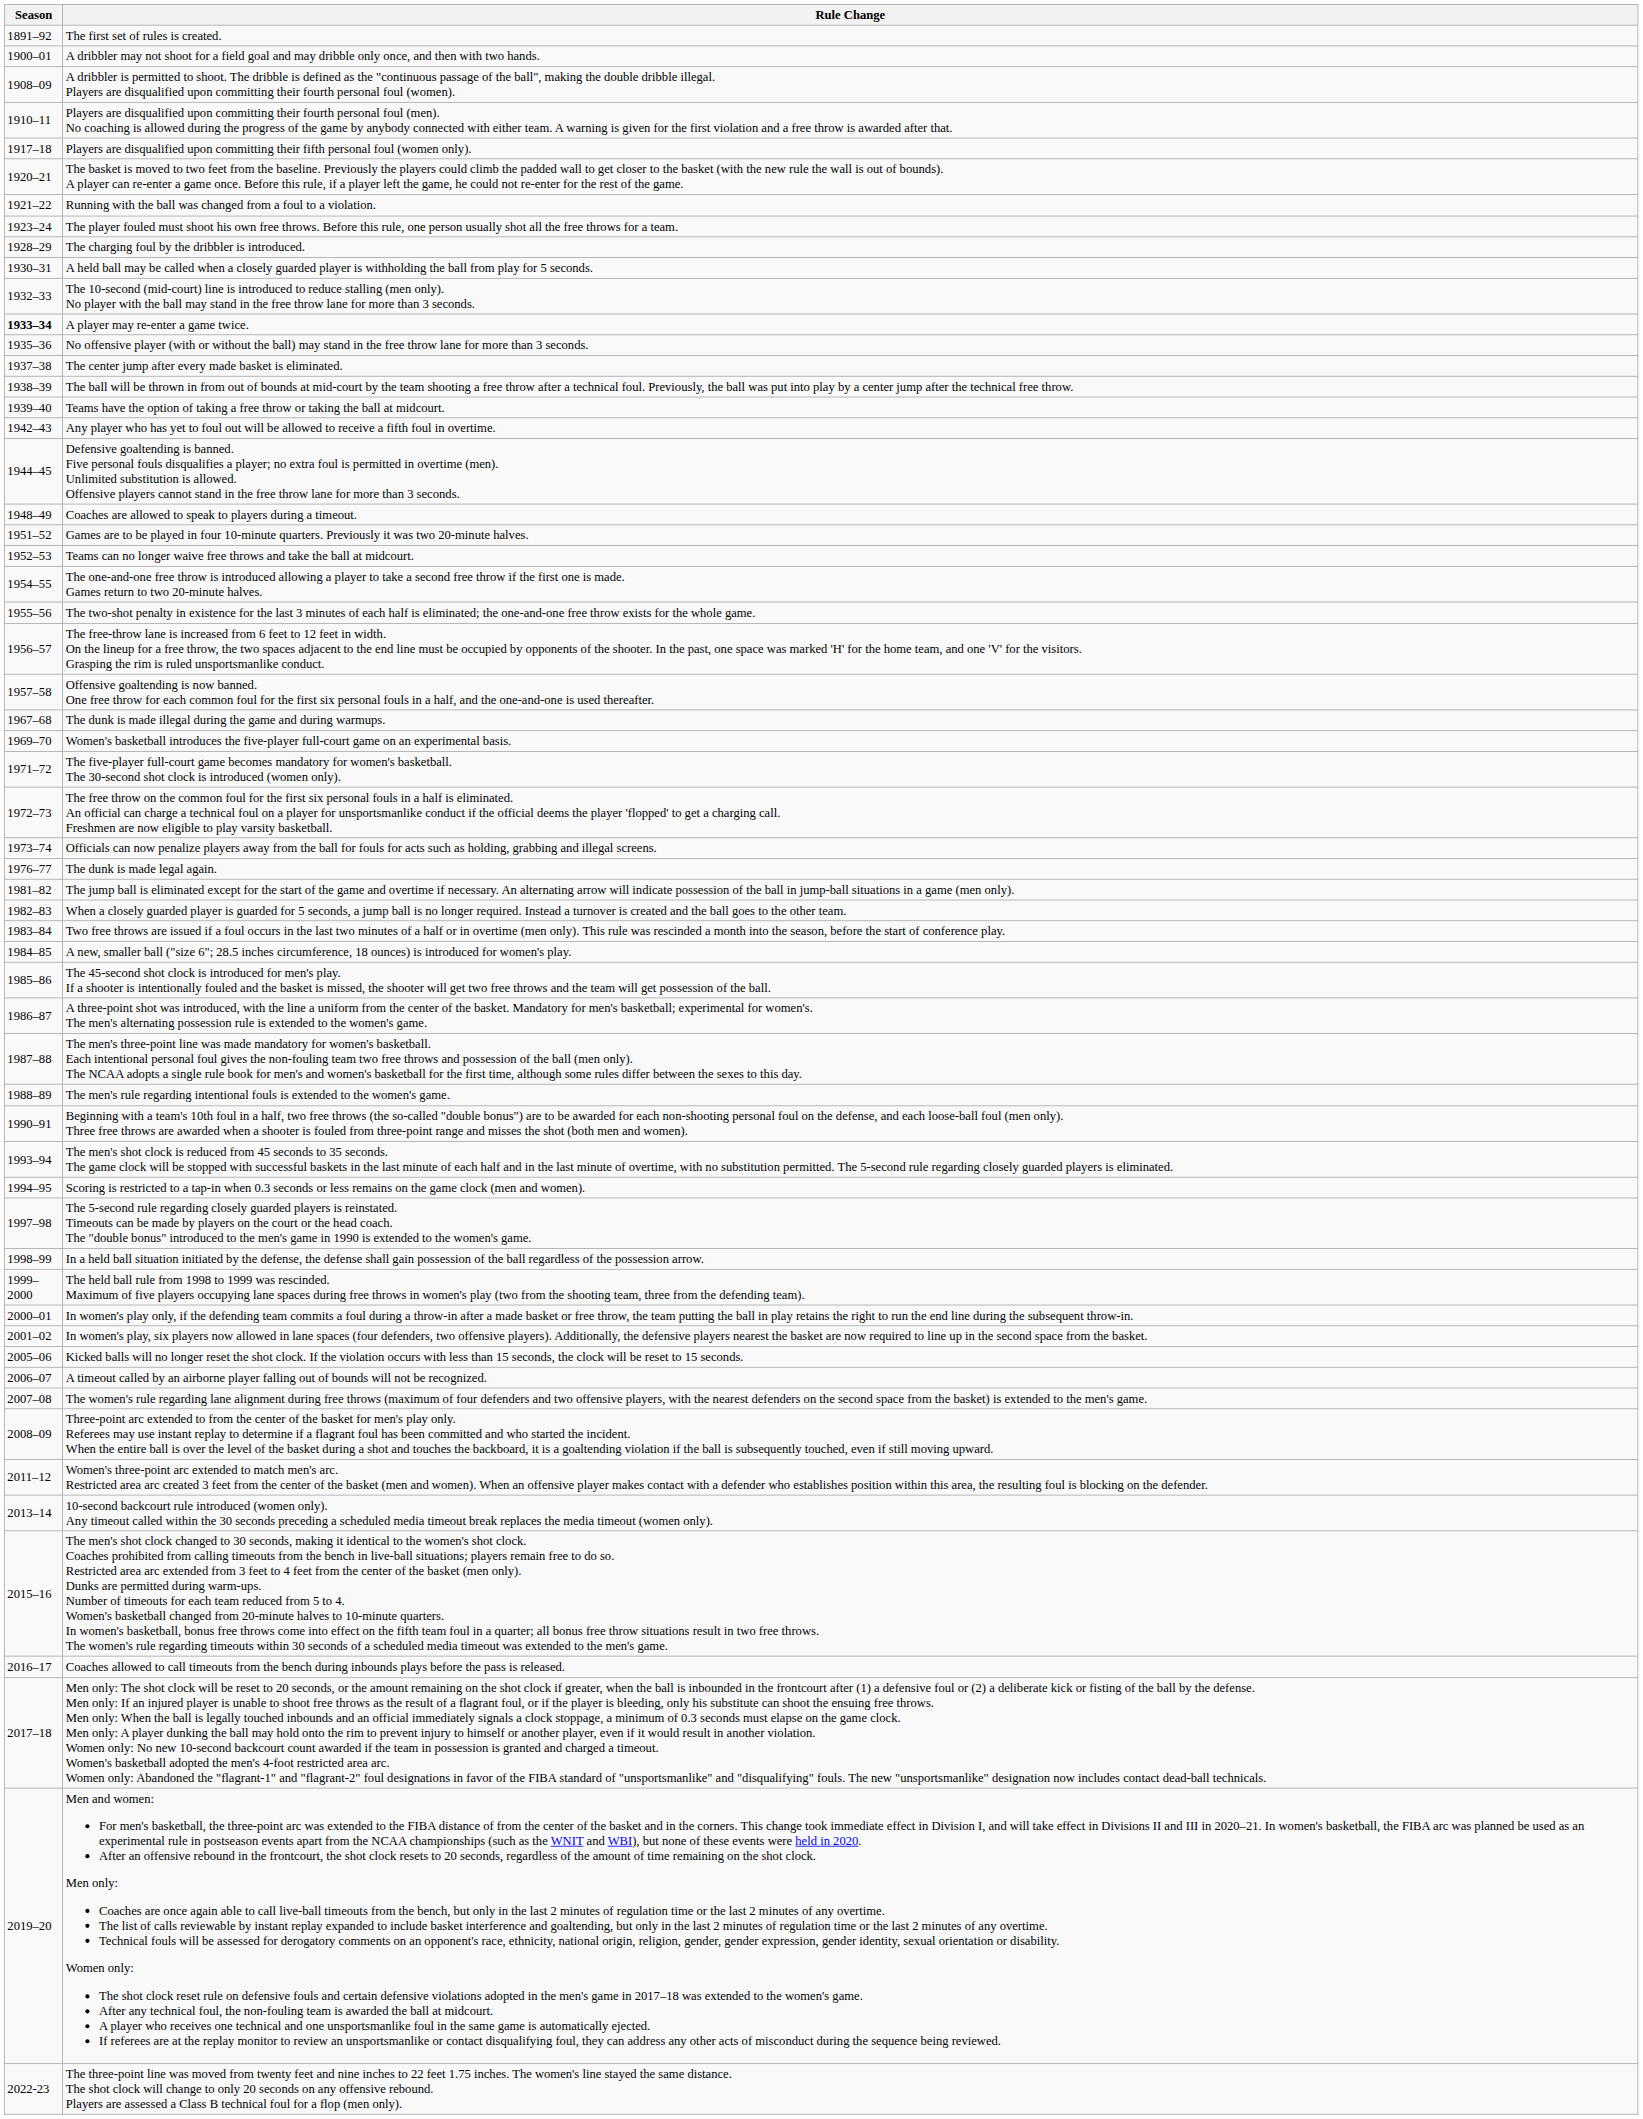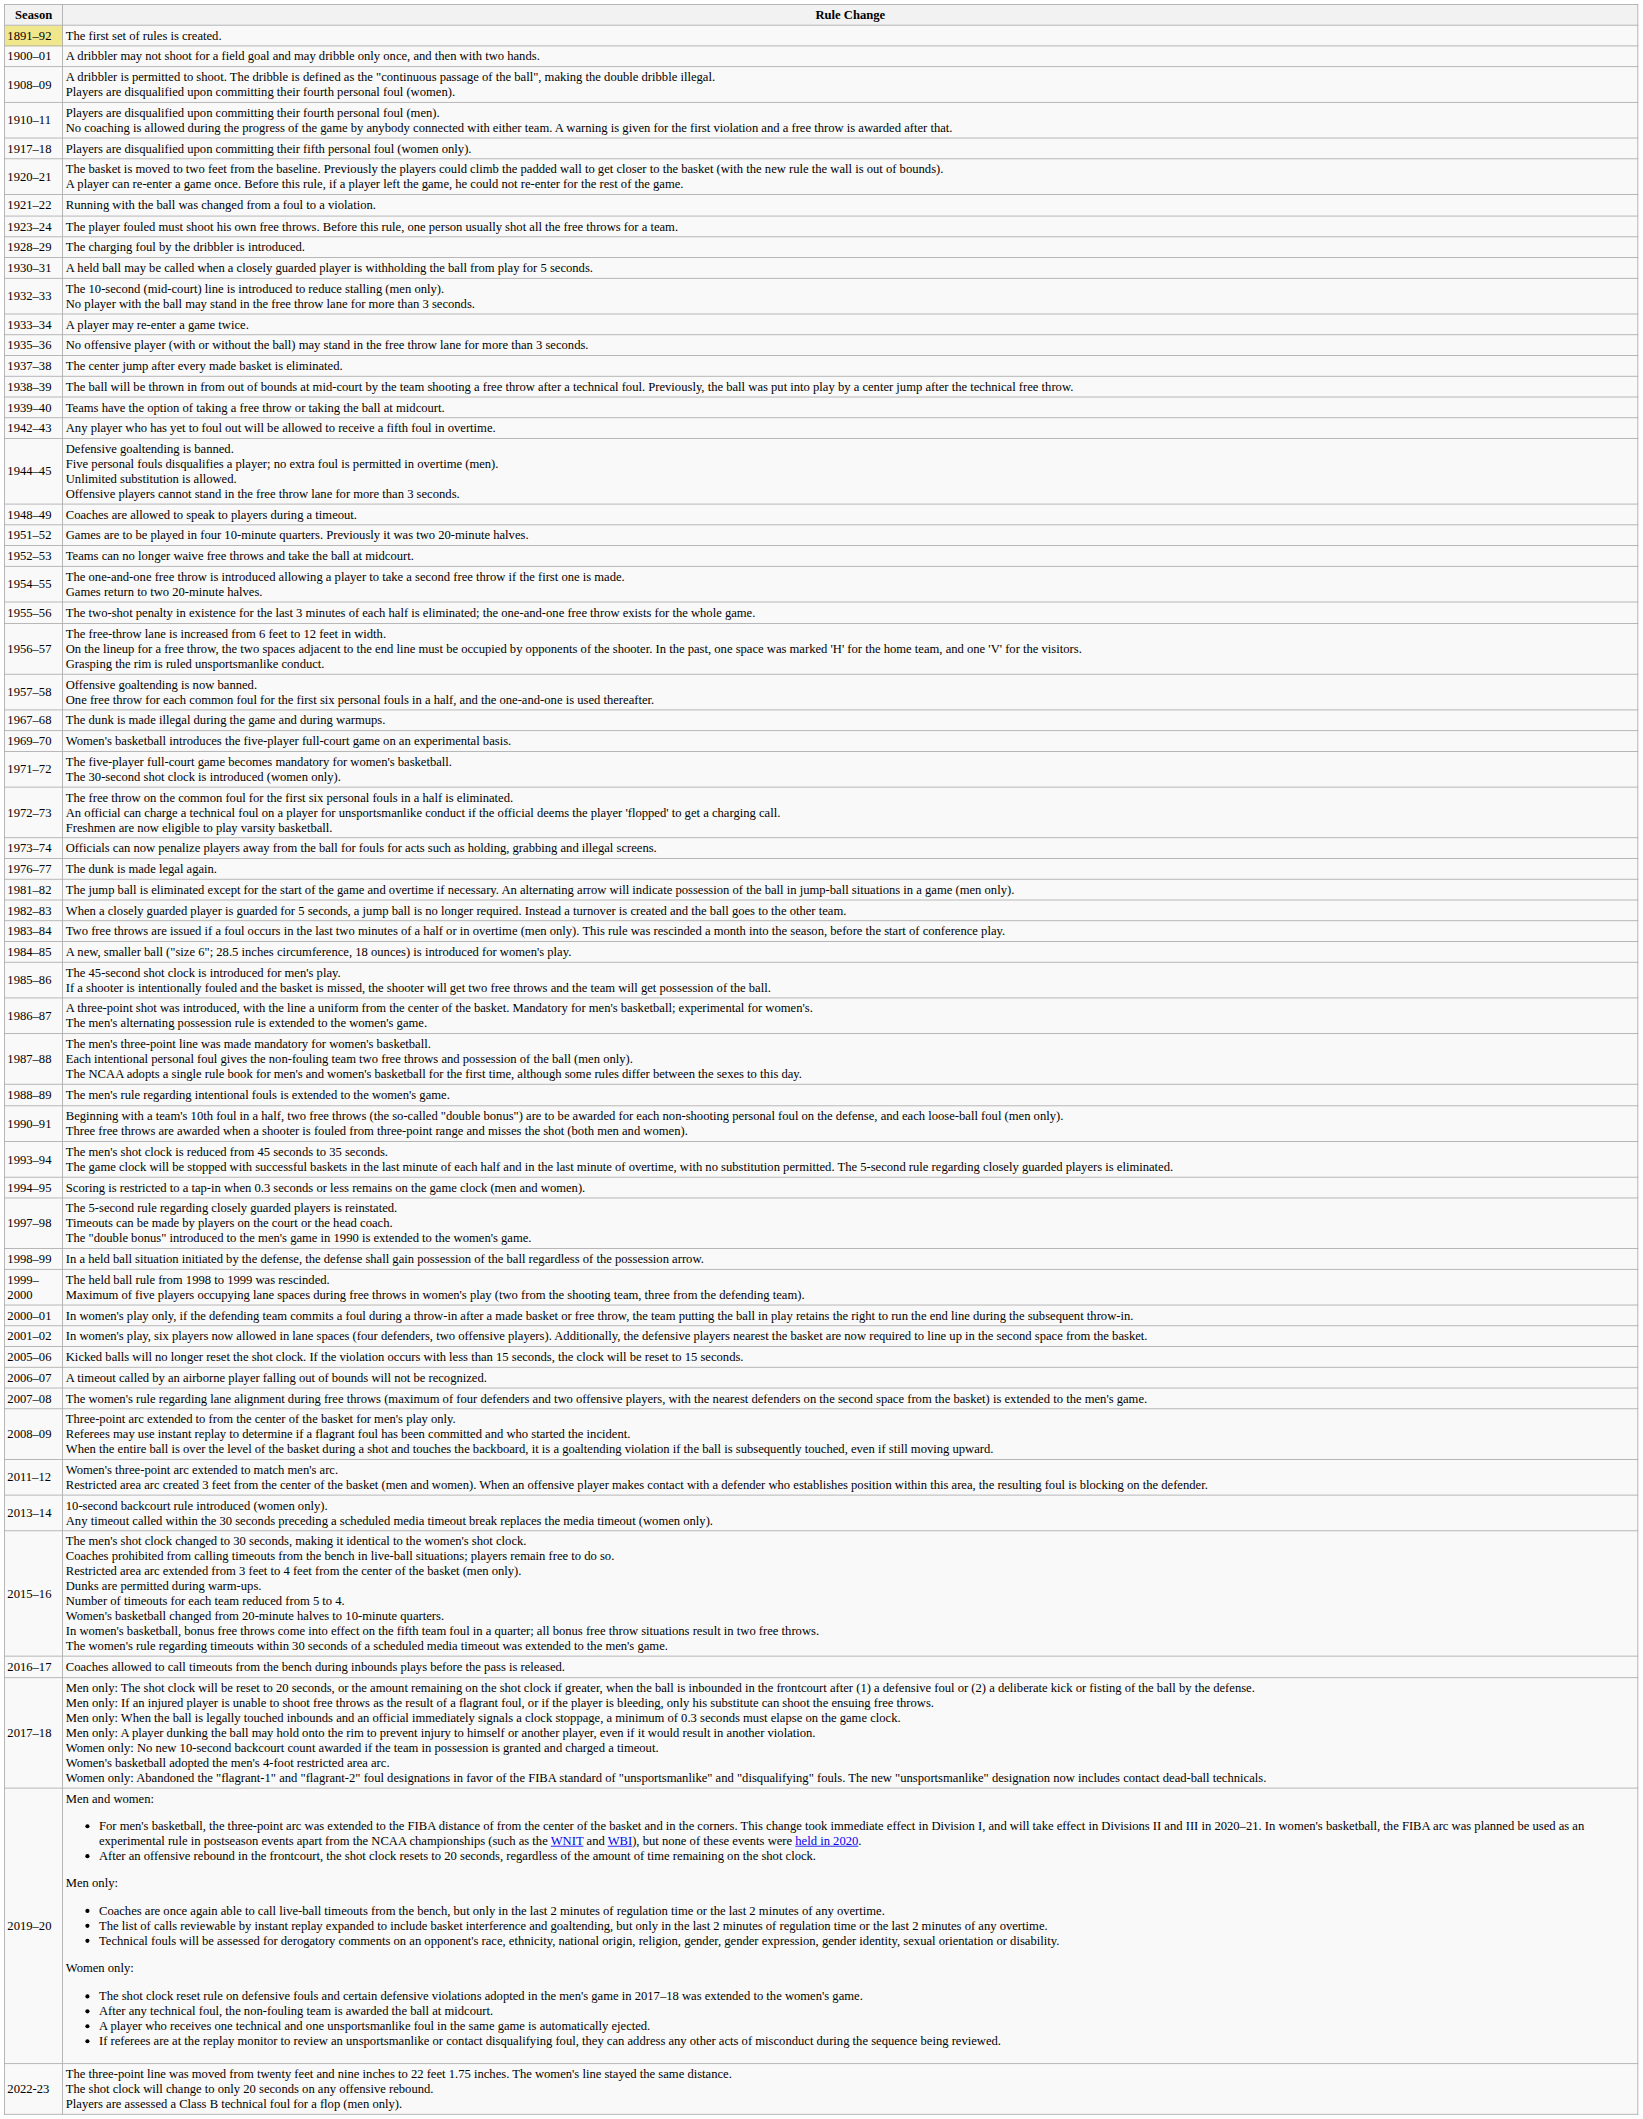The first set of rules is created. | Season: no background -> khaki background
A player may re-enter a game twice. | Season: bold -> normal
